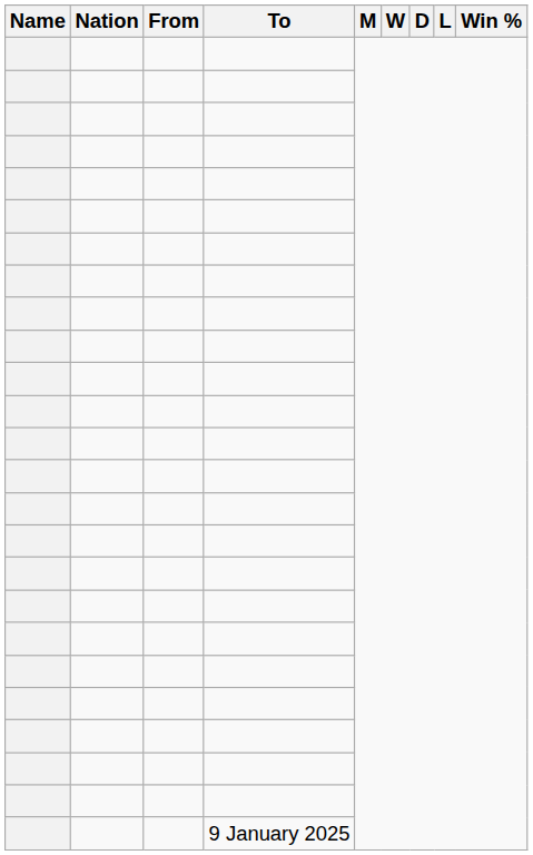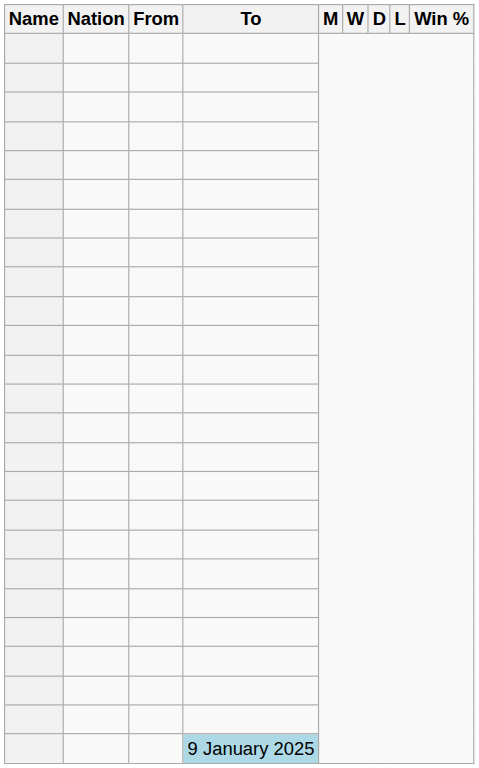9 January 2025 | To: no background -> lightblue background
